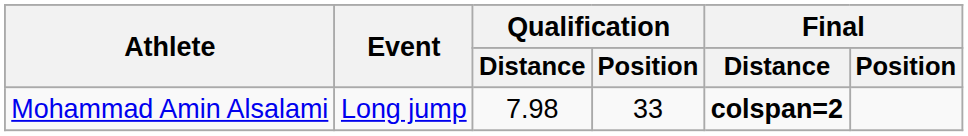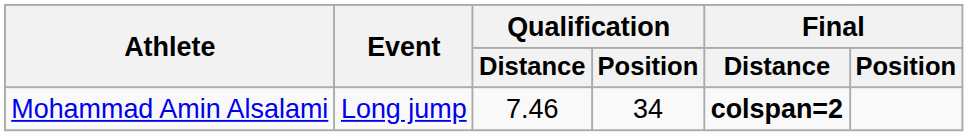Mohammad Amin Alsalami | Qualification / Distance: 7.98 -> 7.46
Mohammad Amin Alsalami | Qualification / Position: 33 -> 34
